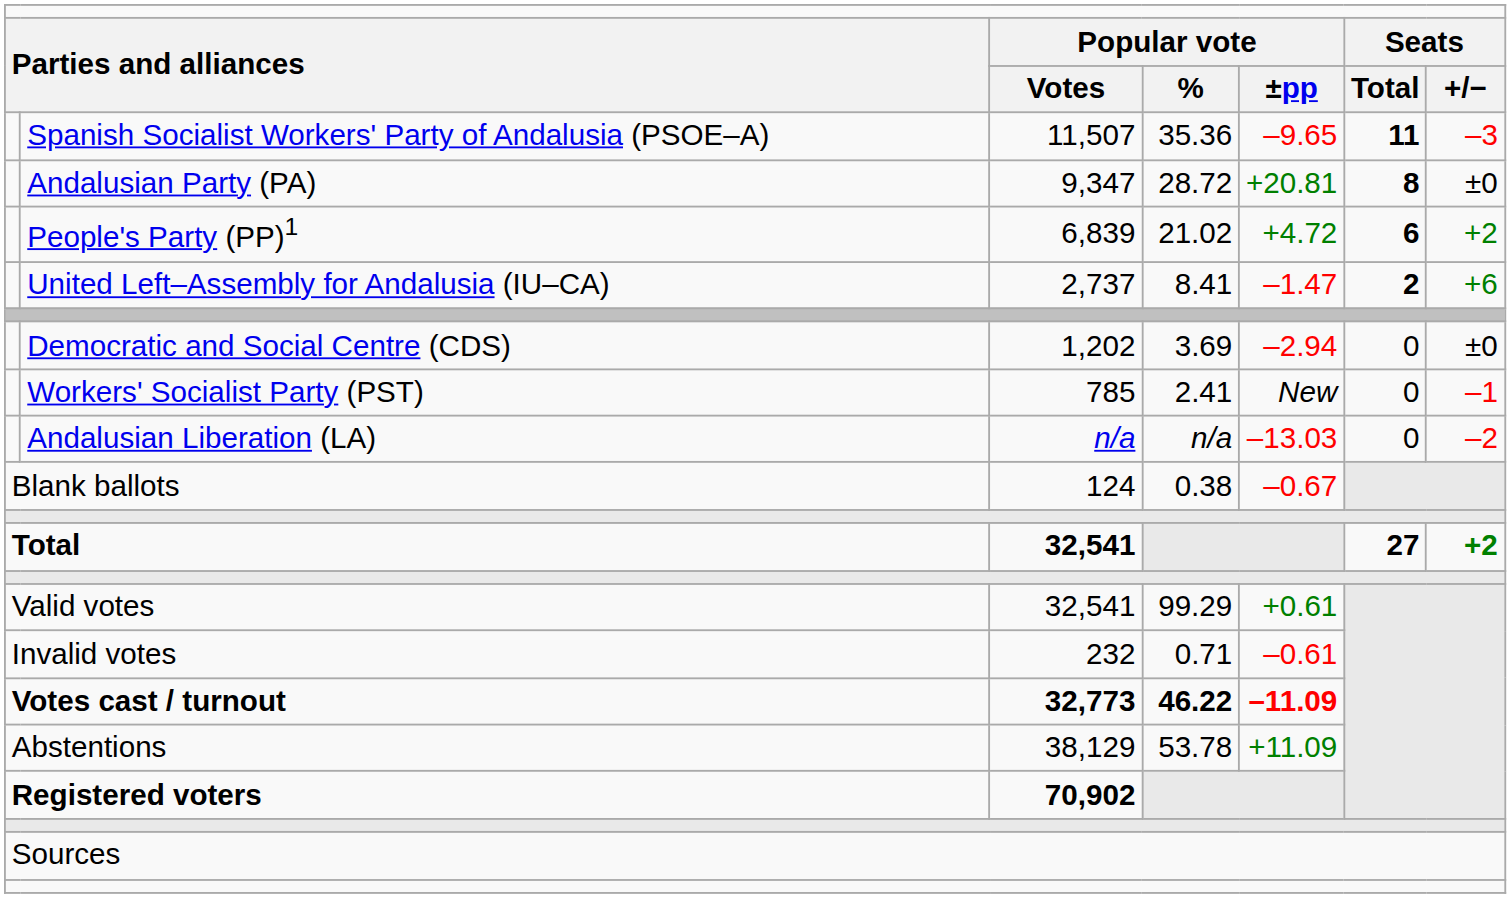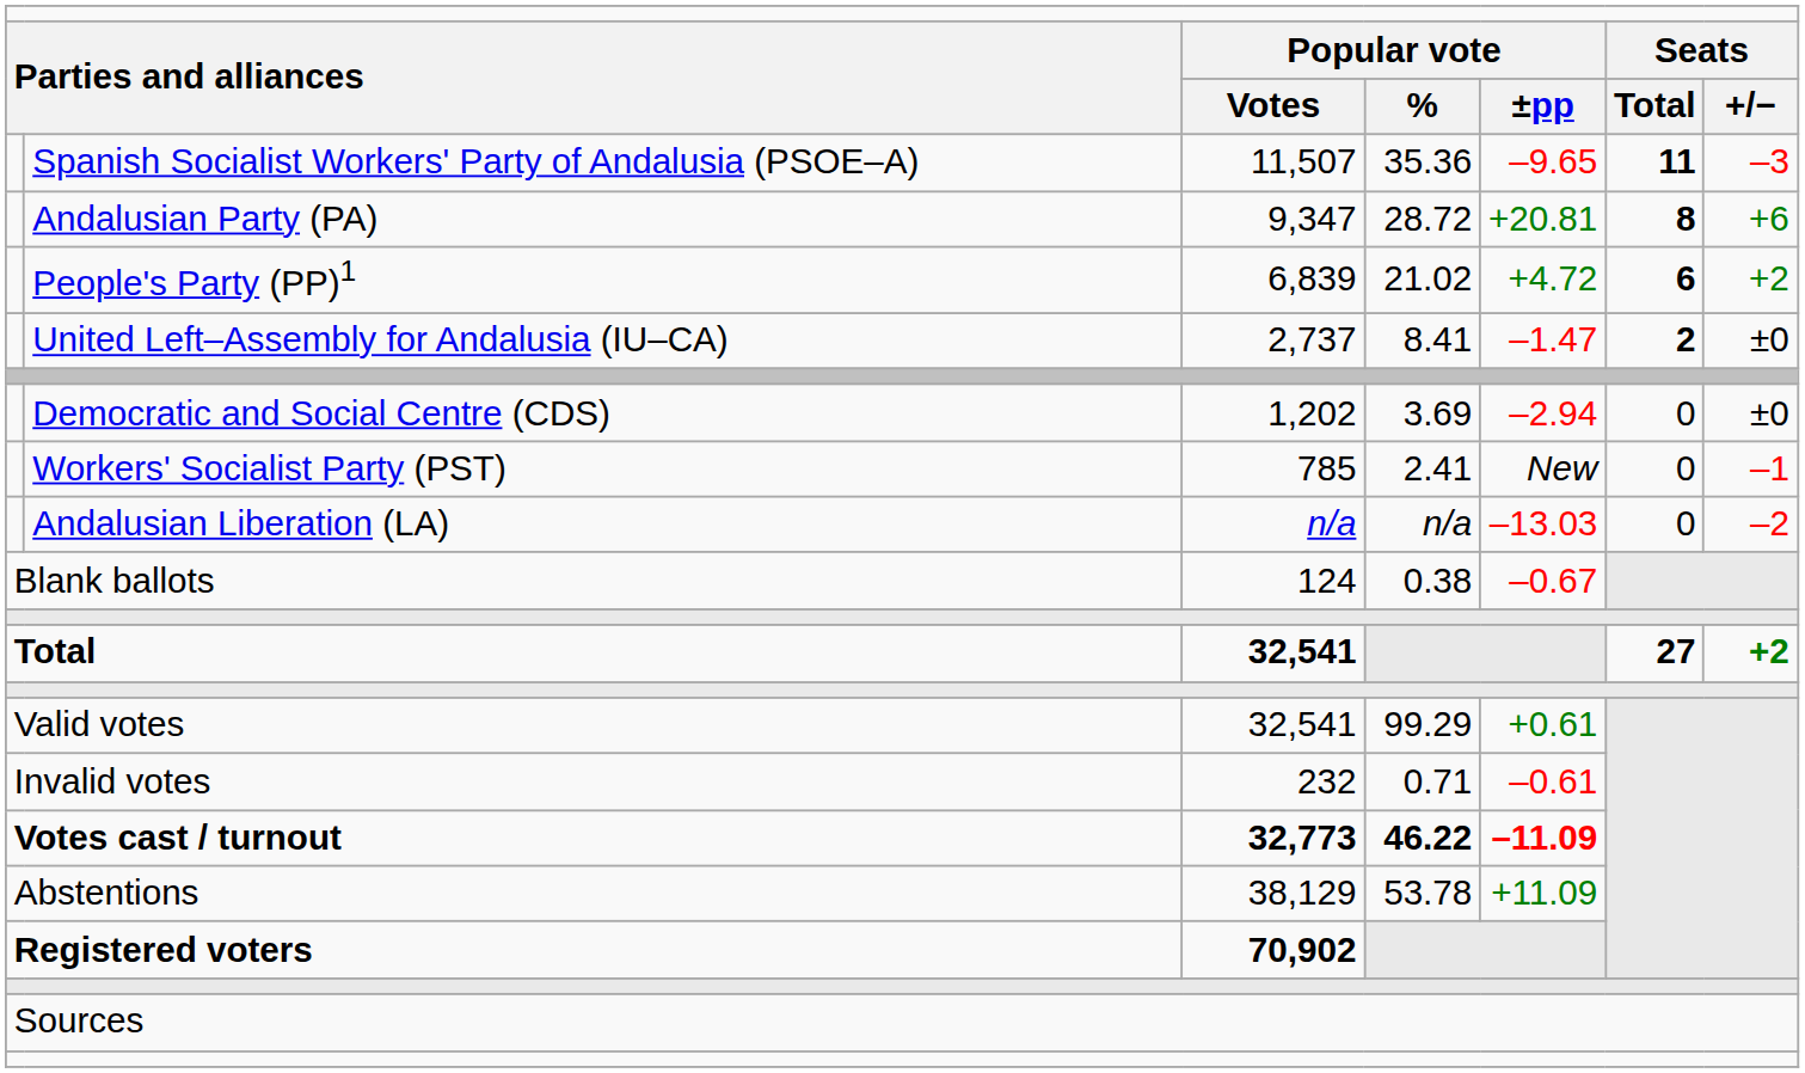Andalusian Party (PA) | column 7: ±0 -> +6
United Left–Assembly for Andalusia (IU–CA) | column 7: +6 -> ±0
